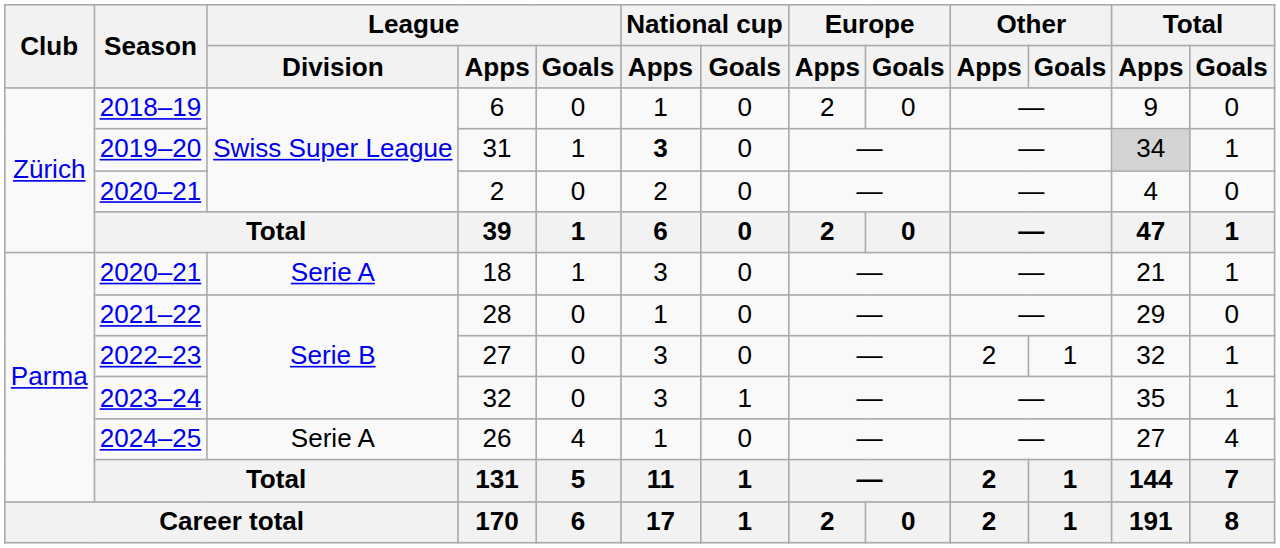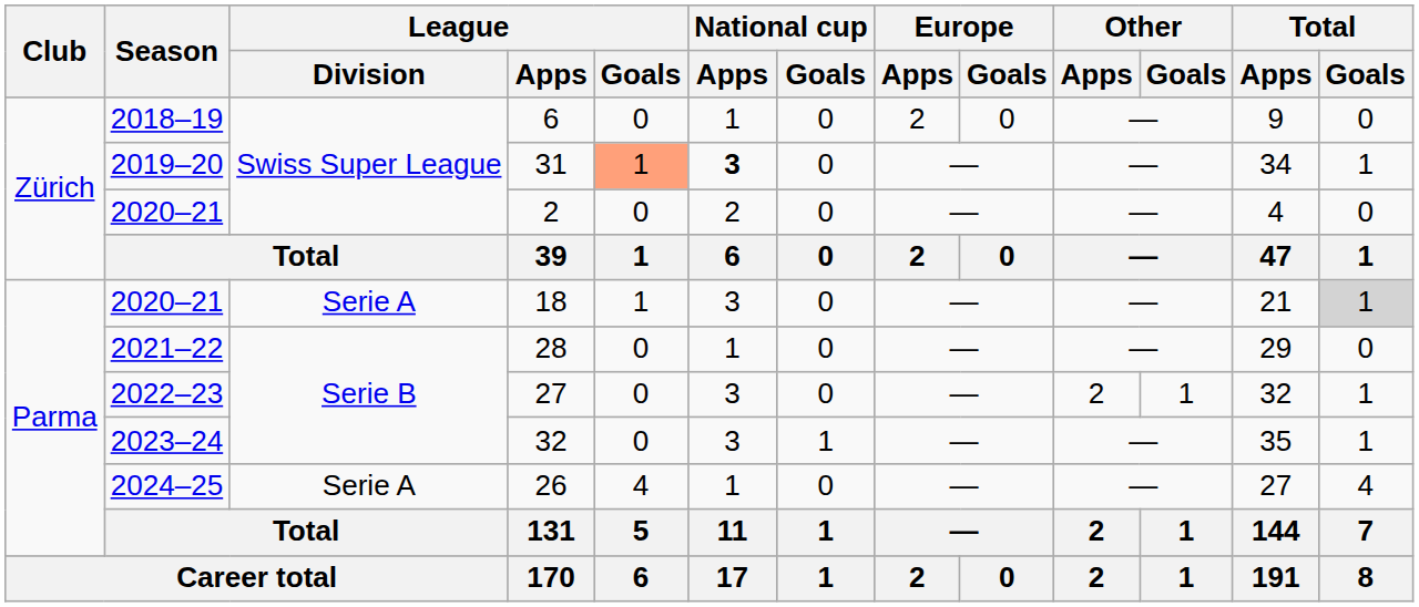31 | League / Goals: no background -> lightsalmon background
31 | Total / Apps: lightgrey background -> no background
18 | Total / Goals: no background -> lightgrey background
